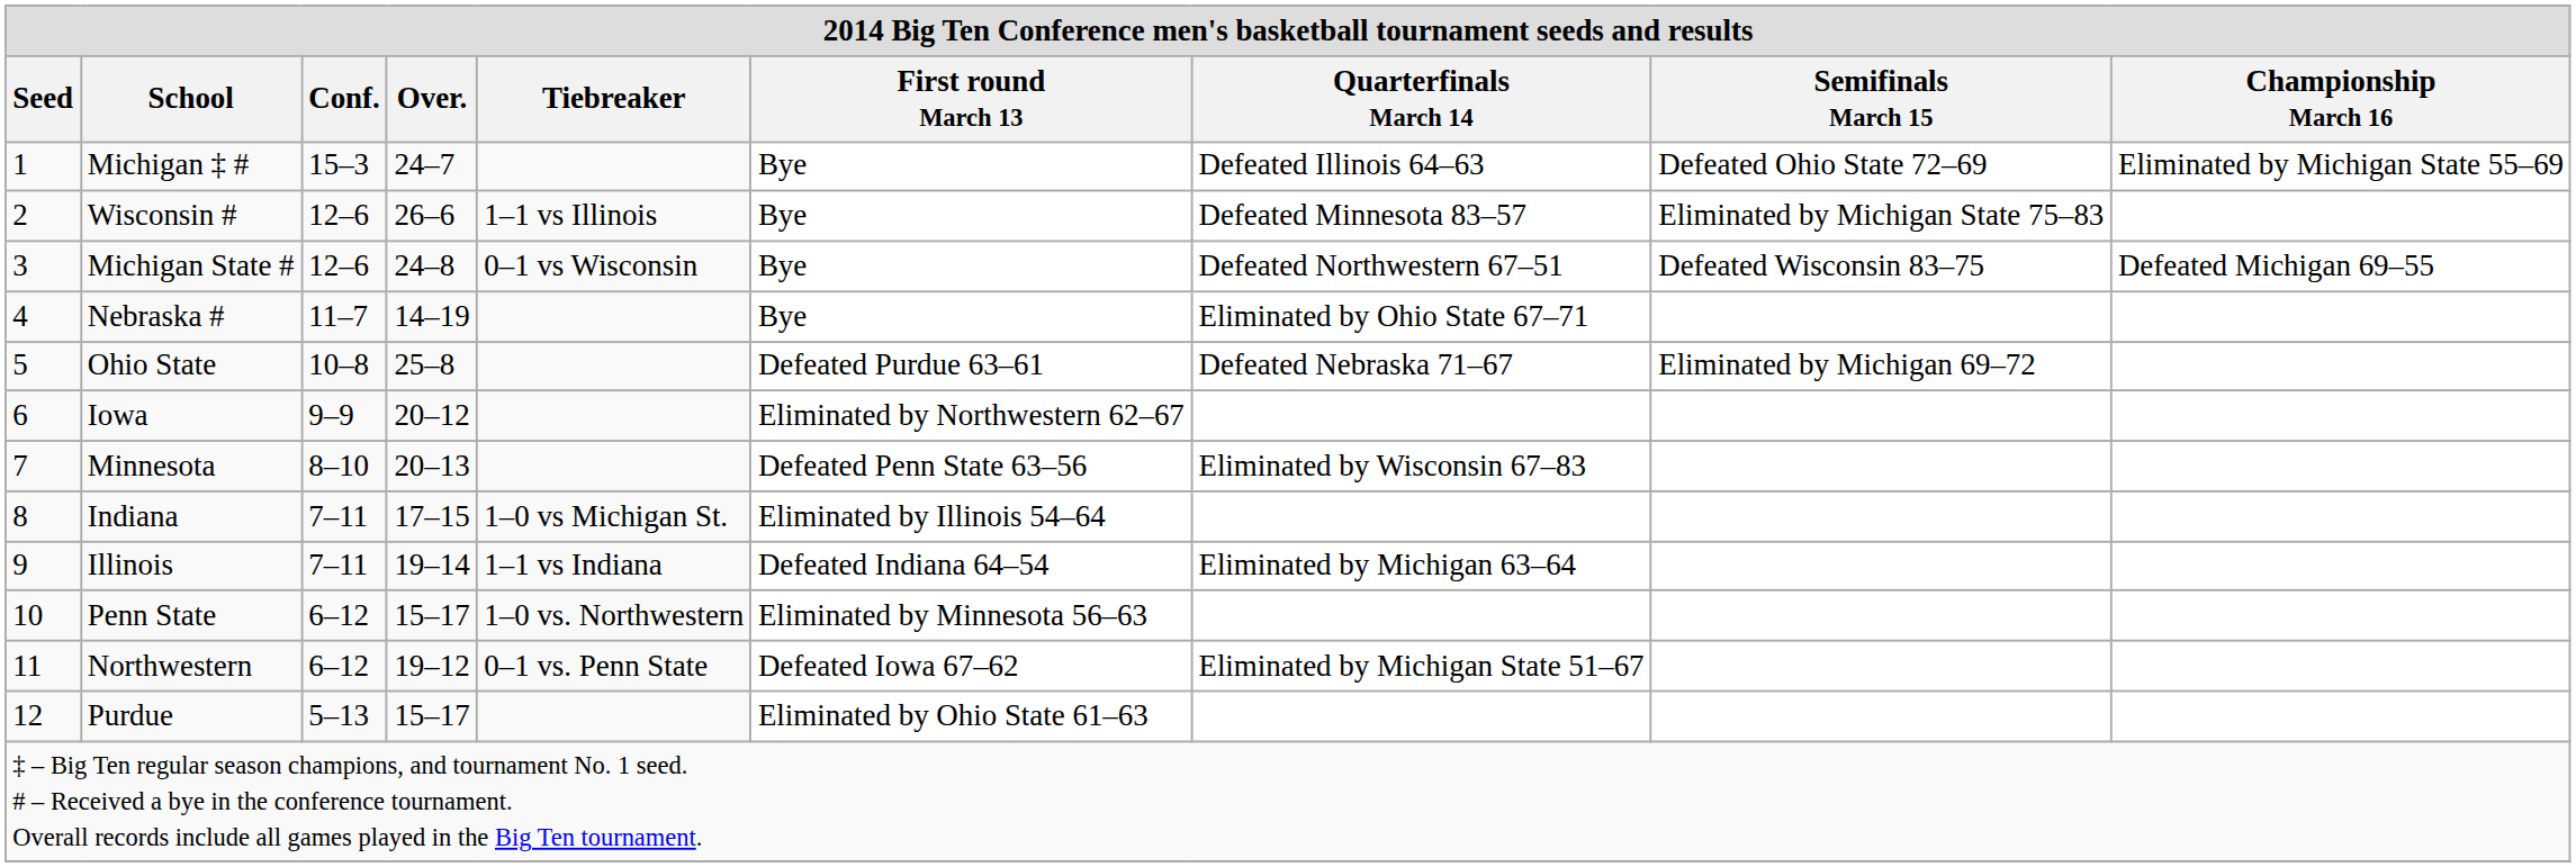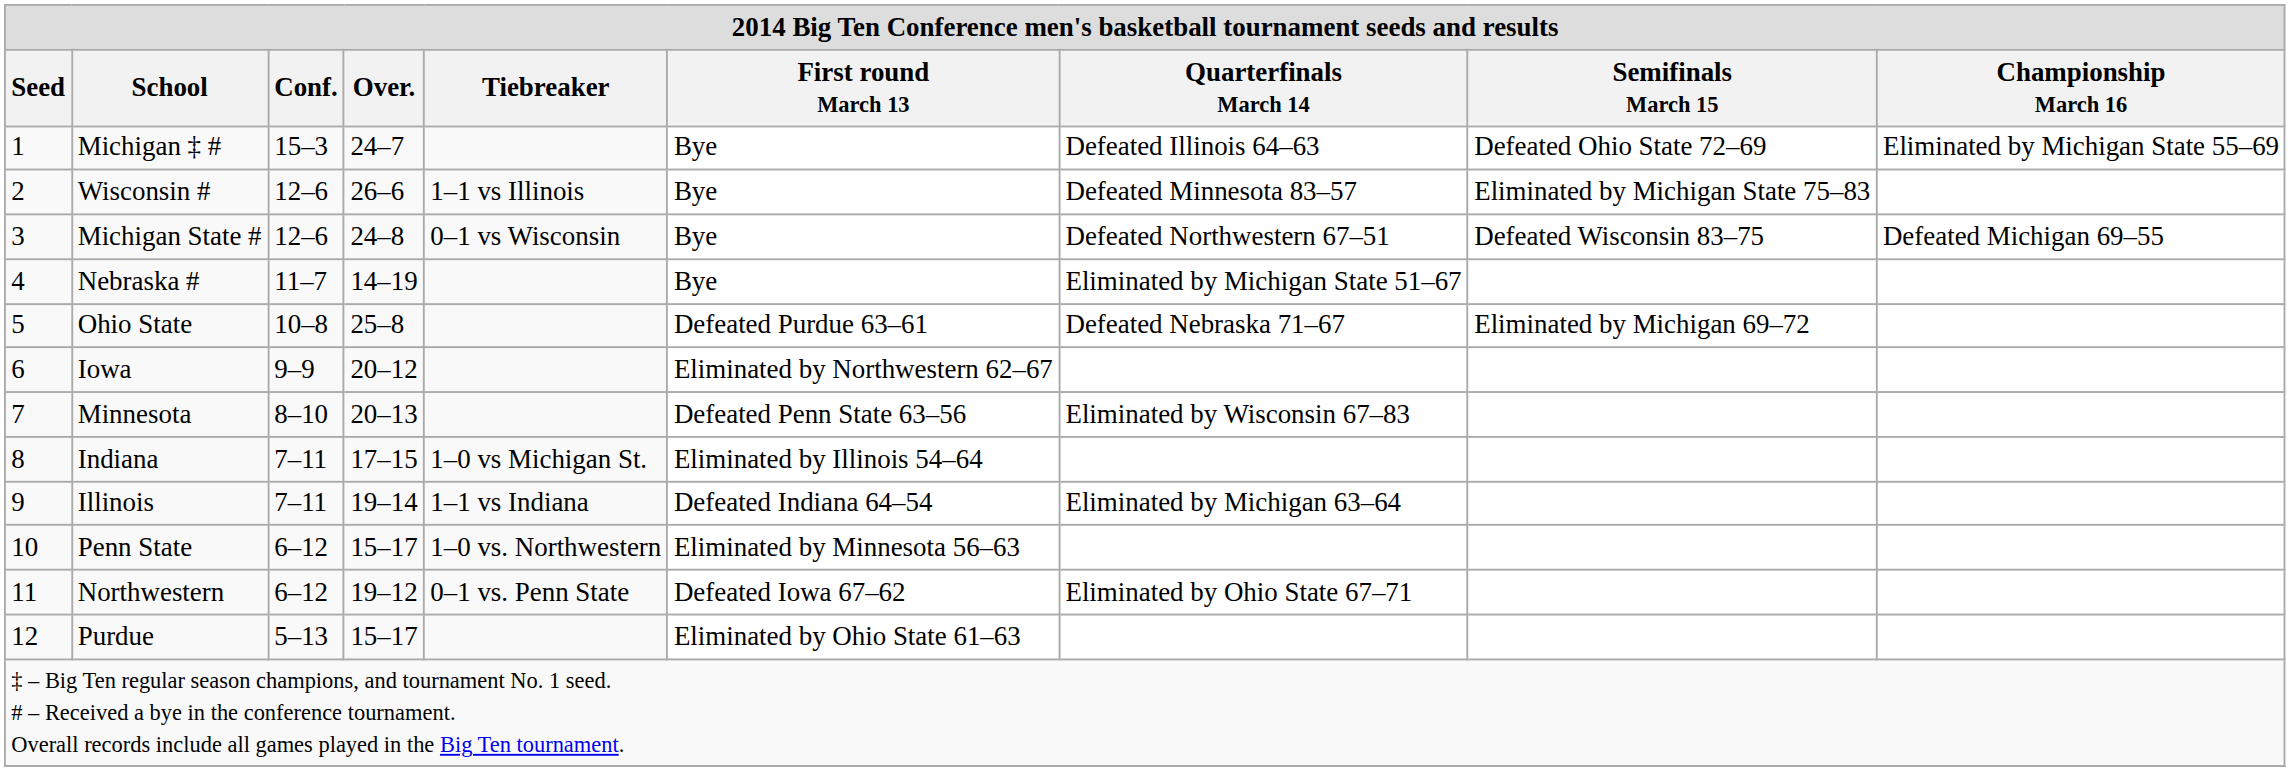Nebraska # | Quarterfinals March 14: Eliminated by Ohio State 67–71 -> Eliminated by Michigan State 51–67
Northwestern | Quarterfinals March 14: Eliminated by Michigan State 51–67 -> Eliminated by Ohio State 67–71
